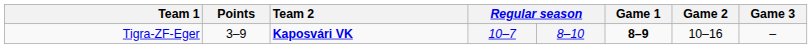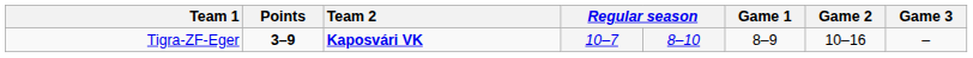Tigra-ZF-Eger | Points: normal -> bold
Tigra-ZF-Eger | Game 1: bold -> normal
